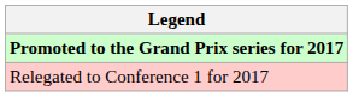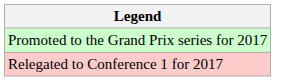row 2 | column 1: bold -> normal
